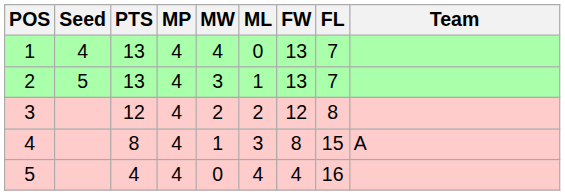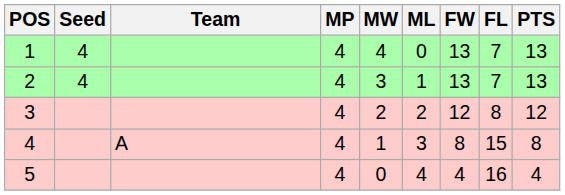columns swapped: Team <-> PTS
row 3 | Seed: 5 -> 4
